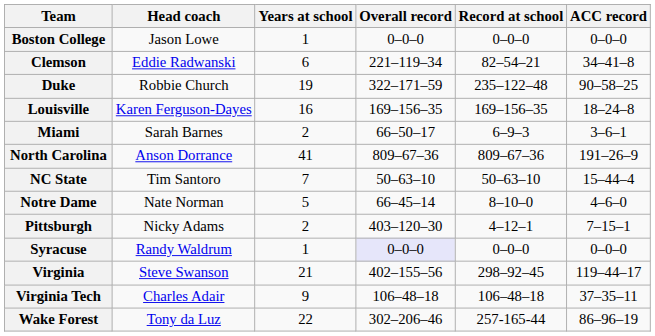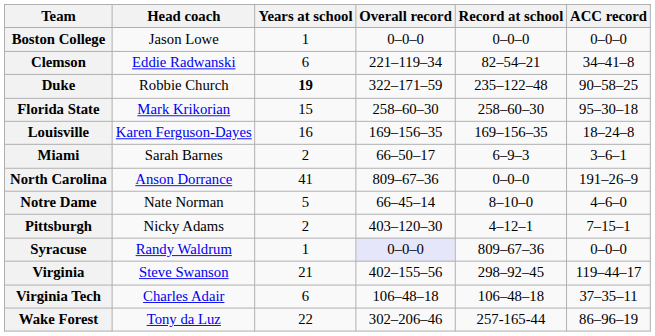Duke | Years at school: normal -> bold
+ row: Florida State | Mark Krikorian | 15 | 258–60–30 | 258–60–30 | 95–30–18
North Carolina | Record at school: 809–67–36 -> 0–0–0
- row: NC State | Tim Santoro | 7 | 50–63–10 | 50–63–10 | 15–44–4
Syracuse | Record at school: 0–0–0 -> 809–67–36
Virginia Tech | Years at school: 9 -> 6
